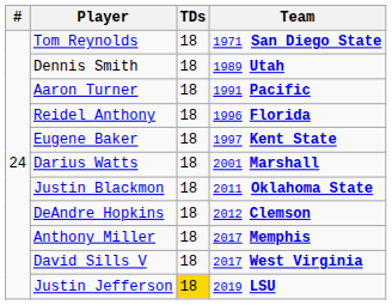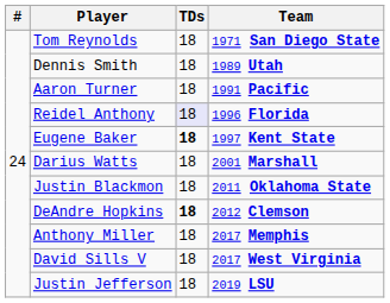Reidel Anthony | TDs: no background -> lavender background
Eugene Baker | TDs: normal -> bold
DeAndre Hopkins | TDs: normal -> bold
Justin Jefferson | TDs: gold background -> no background
